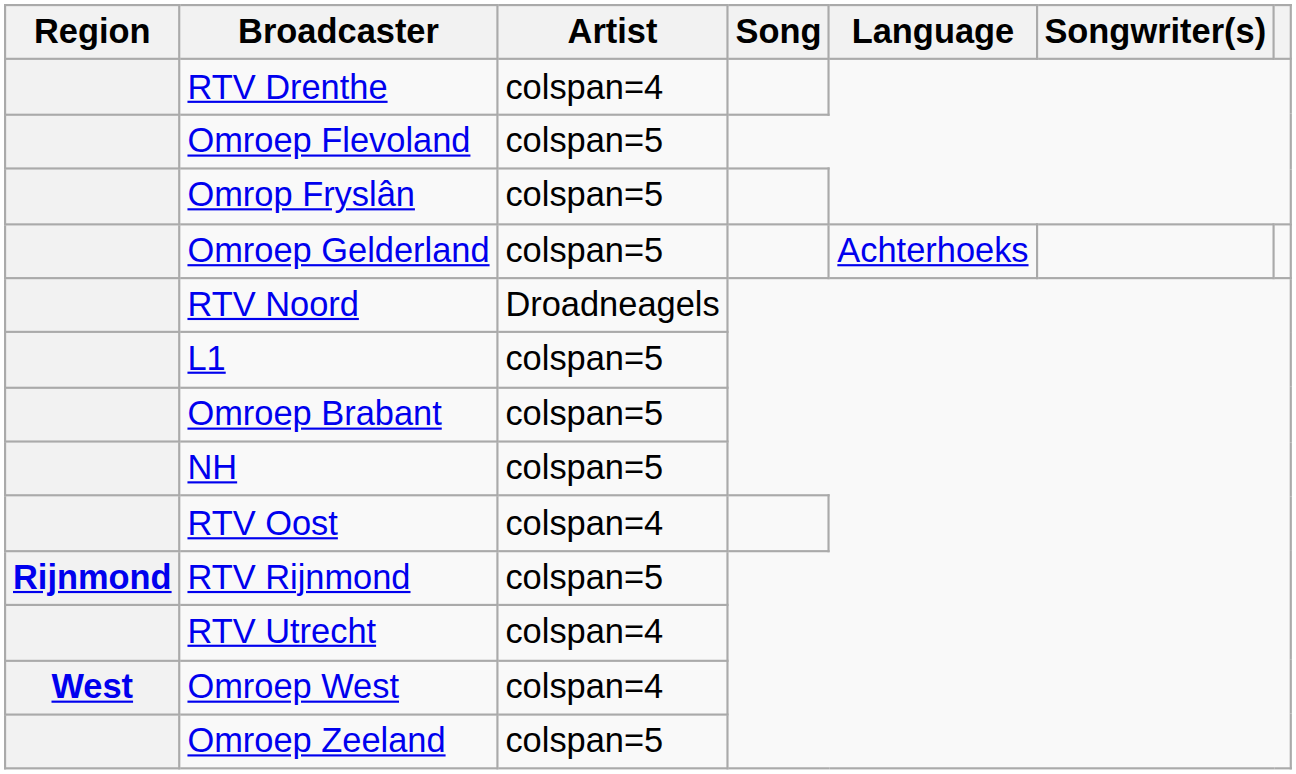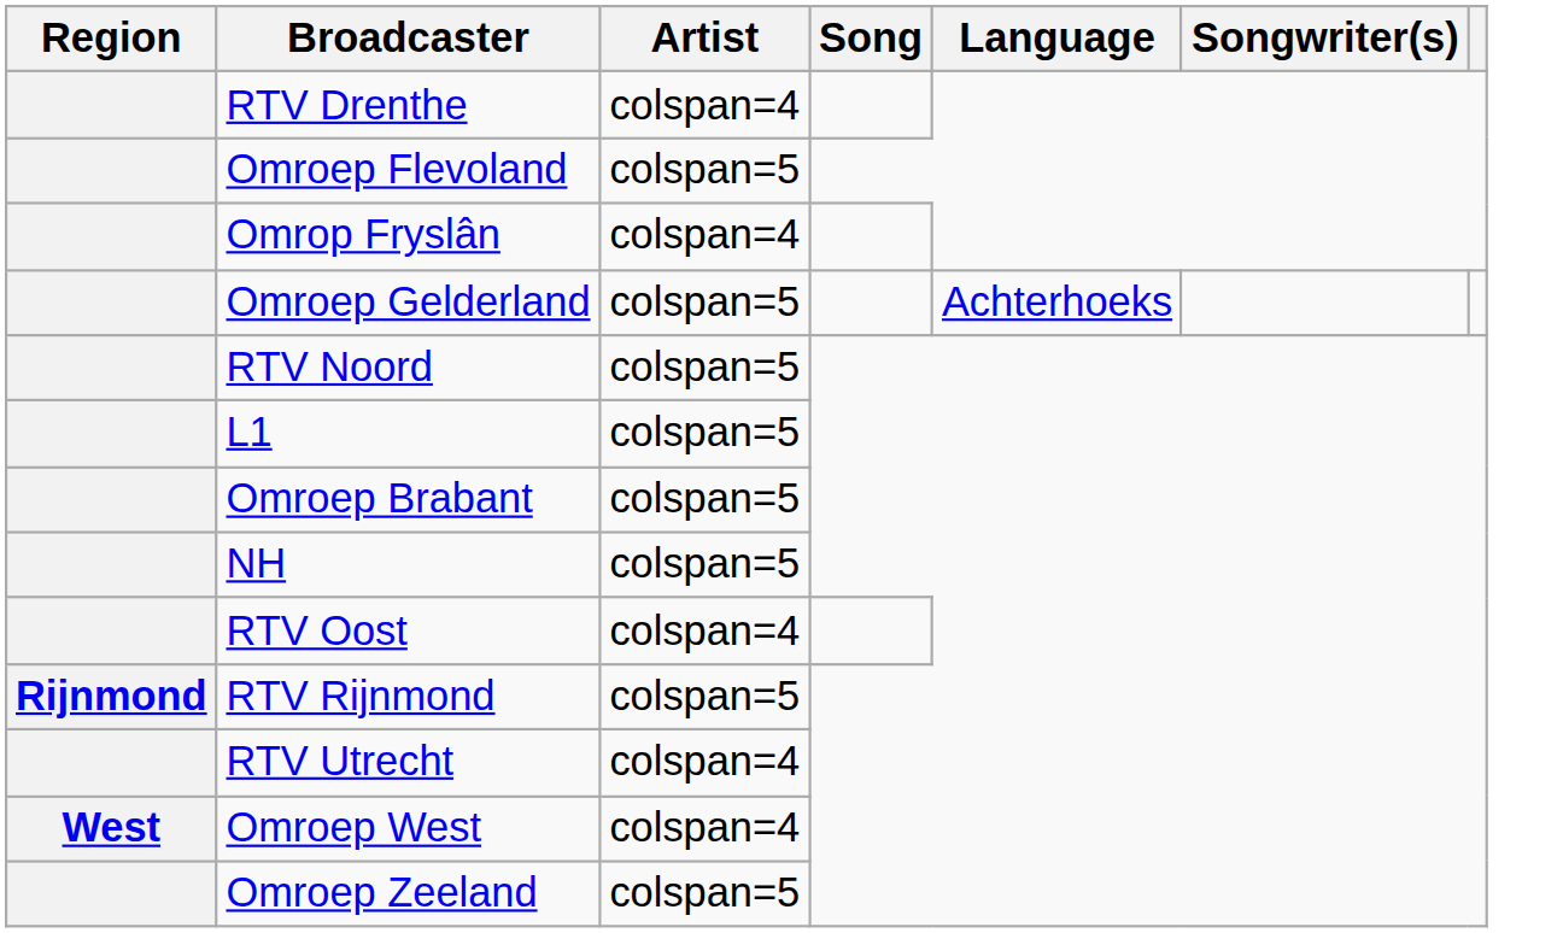Omrop Fryslân | Artist: colspan=5 -> colspan=4
RTV Noord | Artist: Droadneagels -> colspan=5
